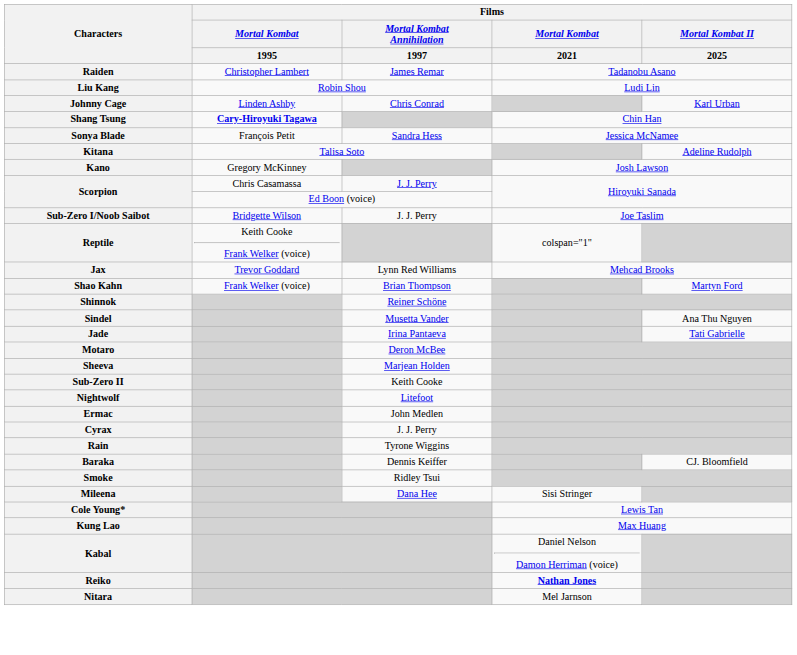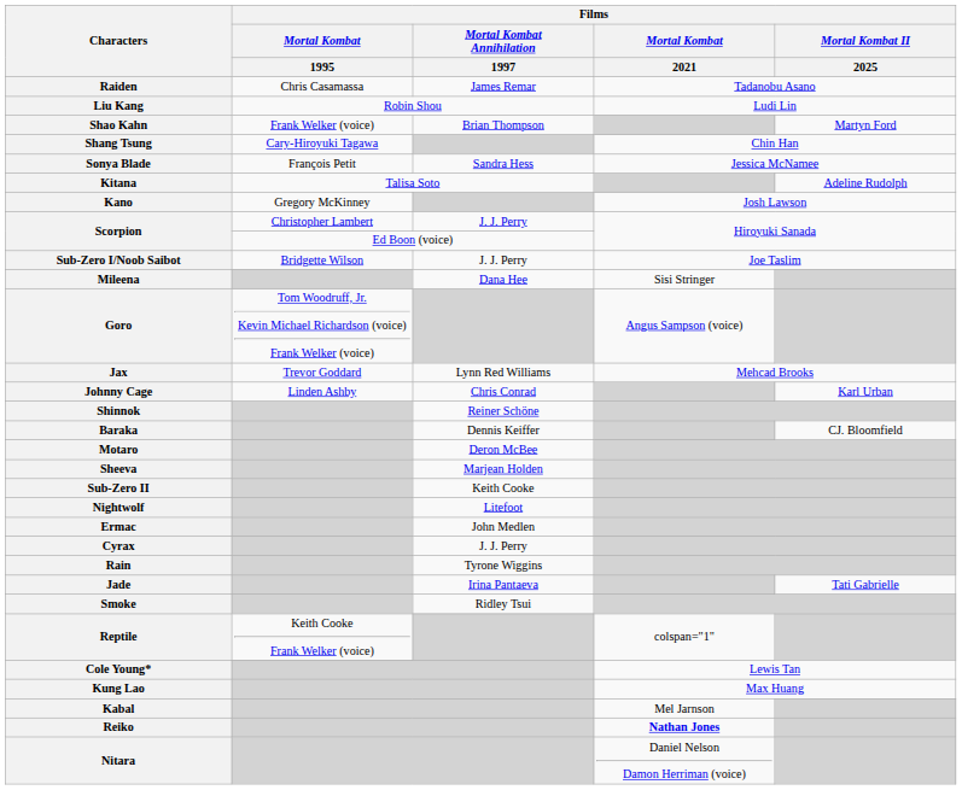Raiden | Films / Mortal Kombat / 1995: Christopher Lambert -> Chris Casamassa
rows swapped: Johnny Cage <-> Shao Kahn
Shang Tsung | Films / Mortal Kombat / 1995: bold -> normal
Scorpion / J. J. Perry | Films / Mortal Kombat / 1995: Chris Casamassa -> Christopher Lambert
rows swapped: Reptile <-> Mileena
+ row: Goro | Tom Woodruff, Jr. Kevin Michael Richardson (voice) Frank Welker (voice) | Angus Sampson (voice)
- row: Sindel | Musetta Vander | Ana Thu Nguyen
rows swapped: Jade <-> Baraka
Kabal | Films / Mortal Kombat / 2021: Daniel Nelson Damon Herriman (voice) -> Mel Jarnson
Nitara | Films / Mortal Kombat / 2021: Mel Jarnson -> Daniel Nelson Damon Herriman (voice)
